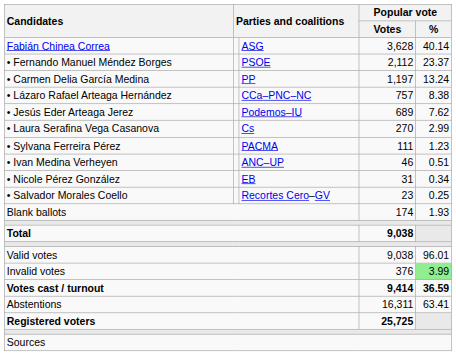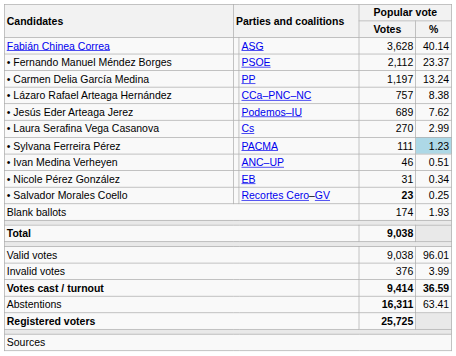• Sylvana Ferreira Pérez | Popular vote / %: no background -> lightblue background
• Salvador Morales Coello | Popular vote / Votes: normal -> bold
Invalid votes | Popular vote / %: lightgreen background -> no background
Abstentions | Popular vote / Votes: normal -> bold
